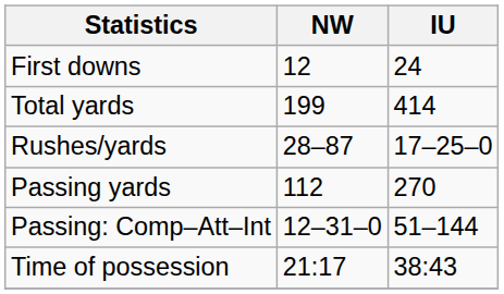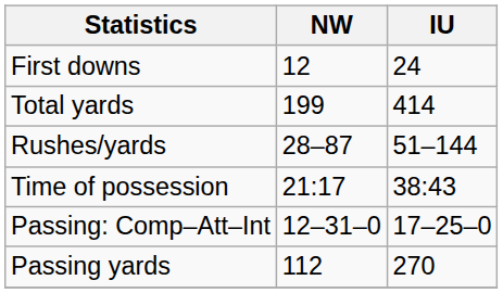Rushes/yards | IU: 17–25–0 -> 51–144
rows swapped: Passing yards <-> Time of possession
Passing: Comp–Att–Int | IU: 51–144 -> 17–25–0
